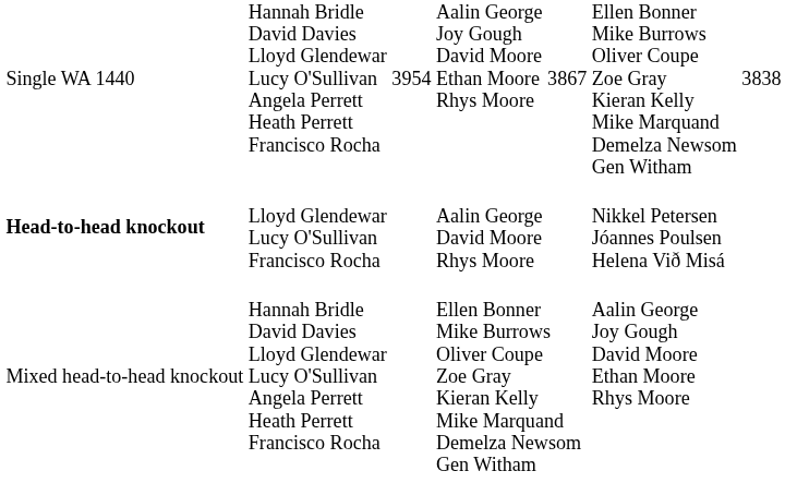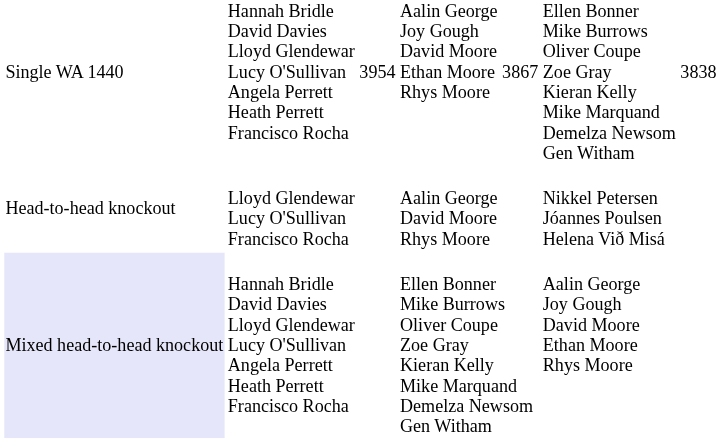Head-to-head knockout | column 1: bold -> normal
Mixed head-to-head knockout | column 1: no background -> lavender background
